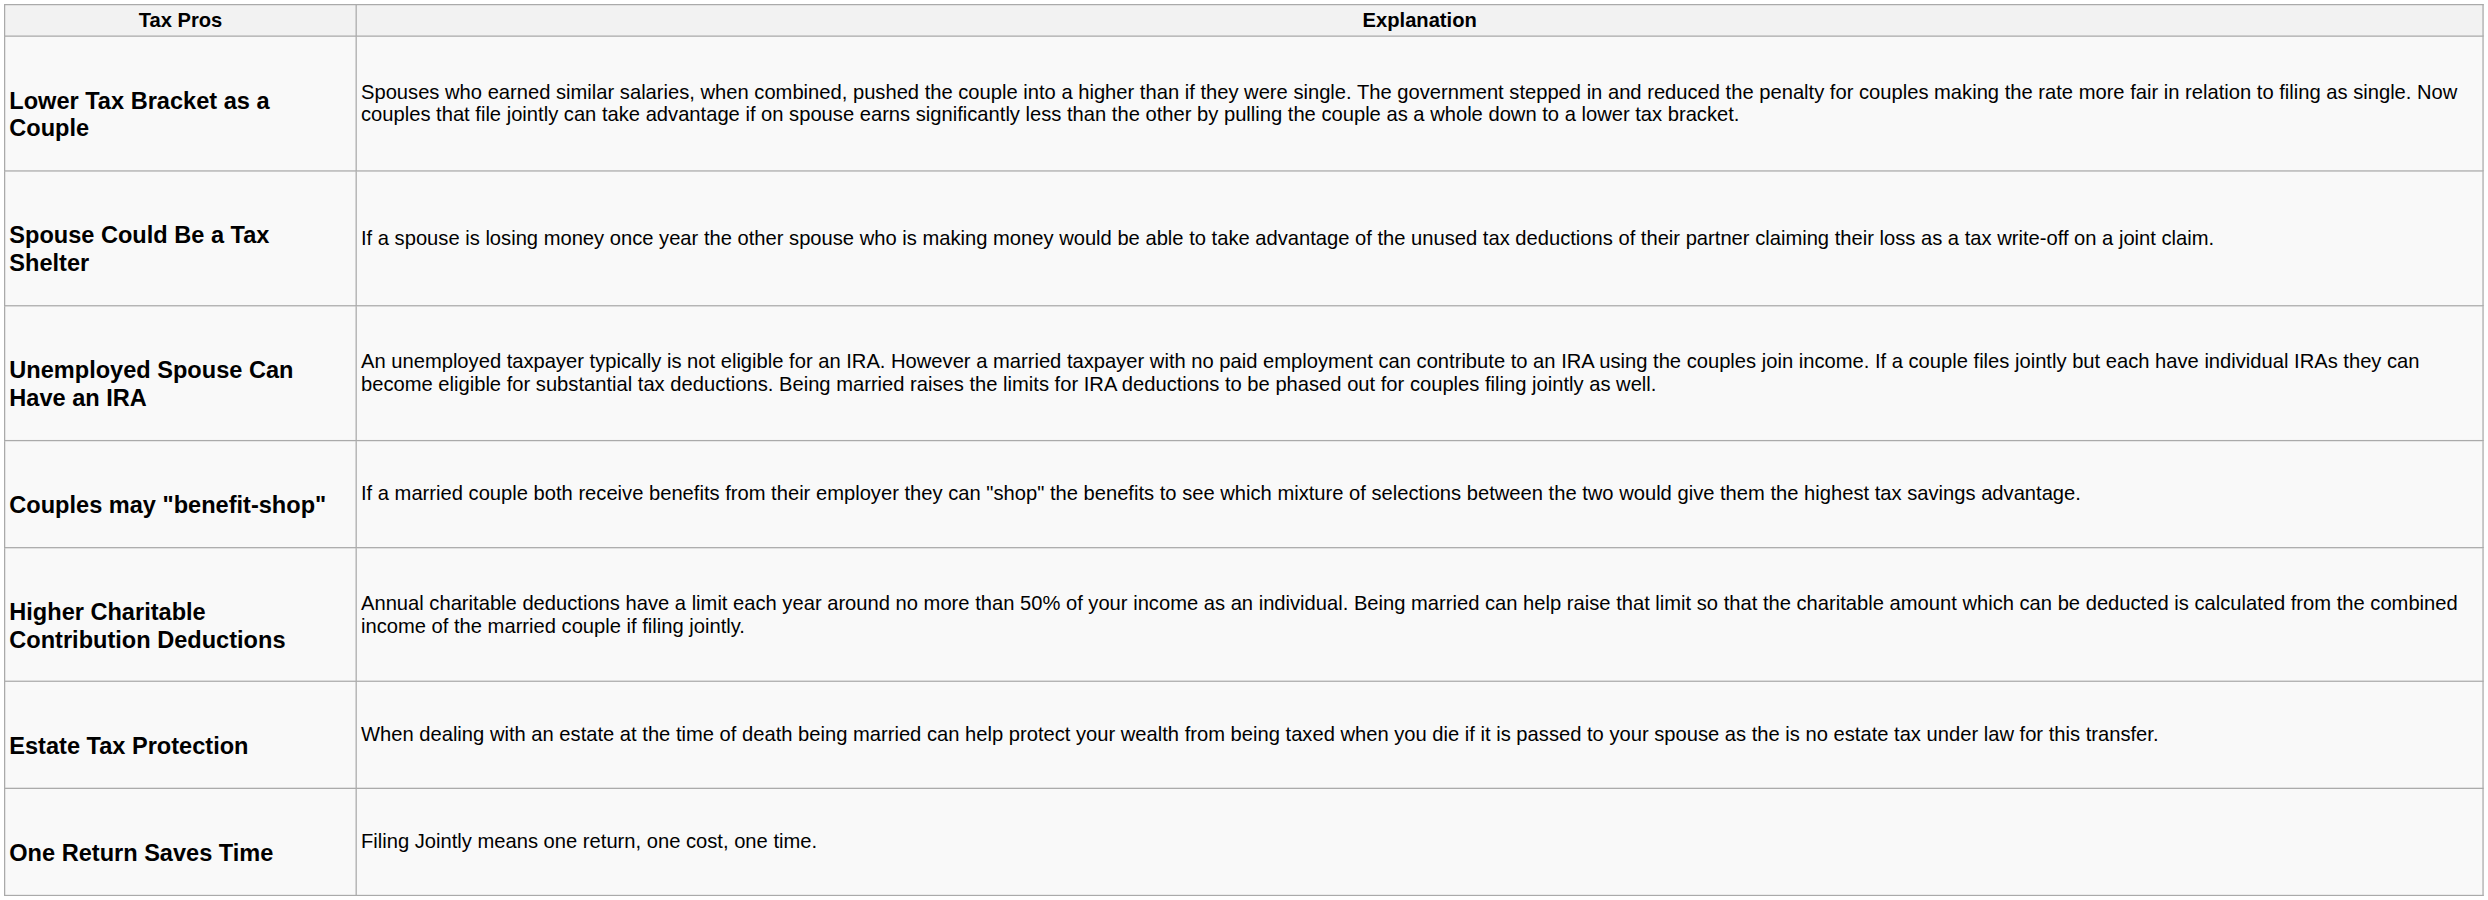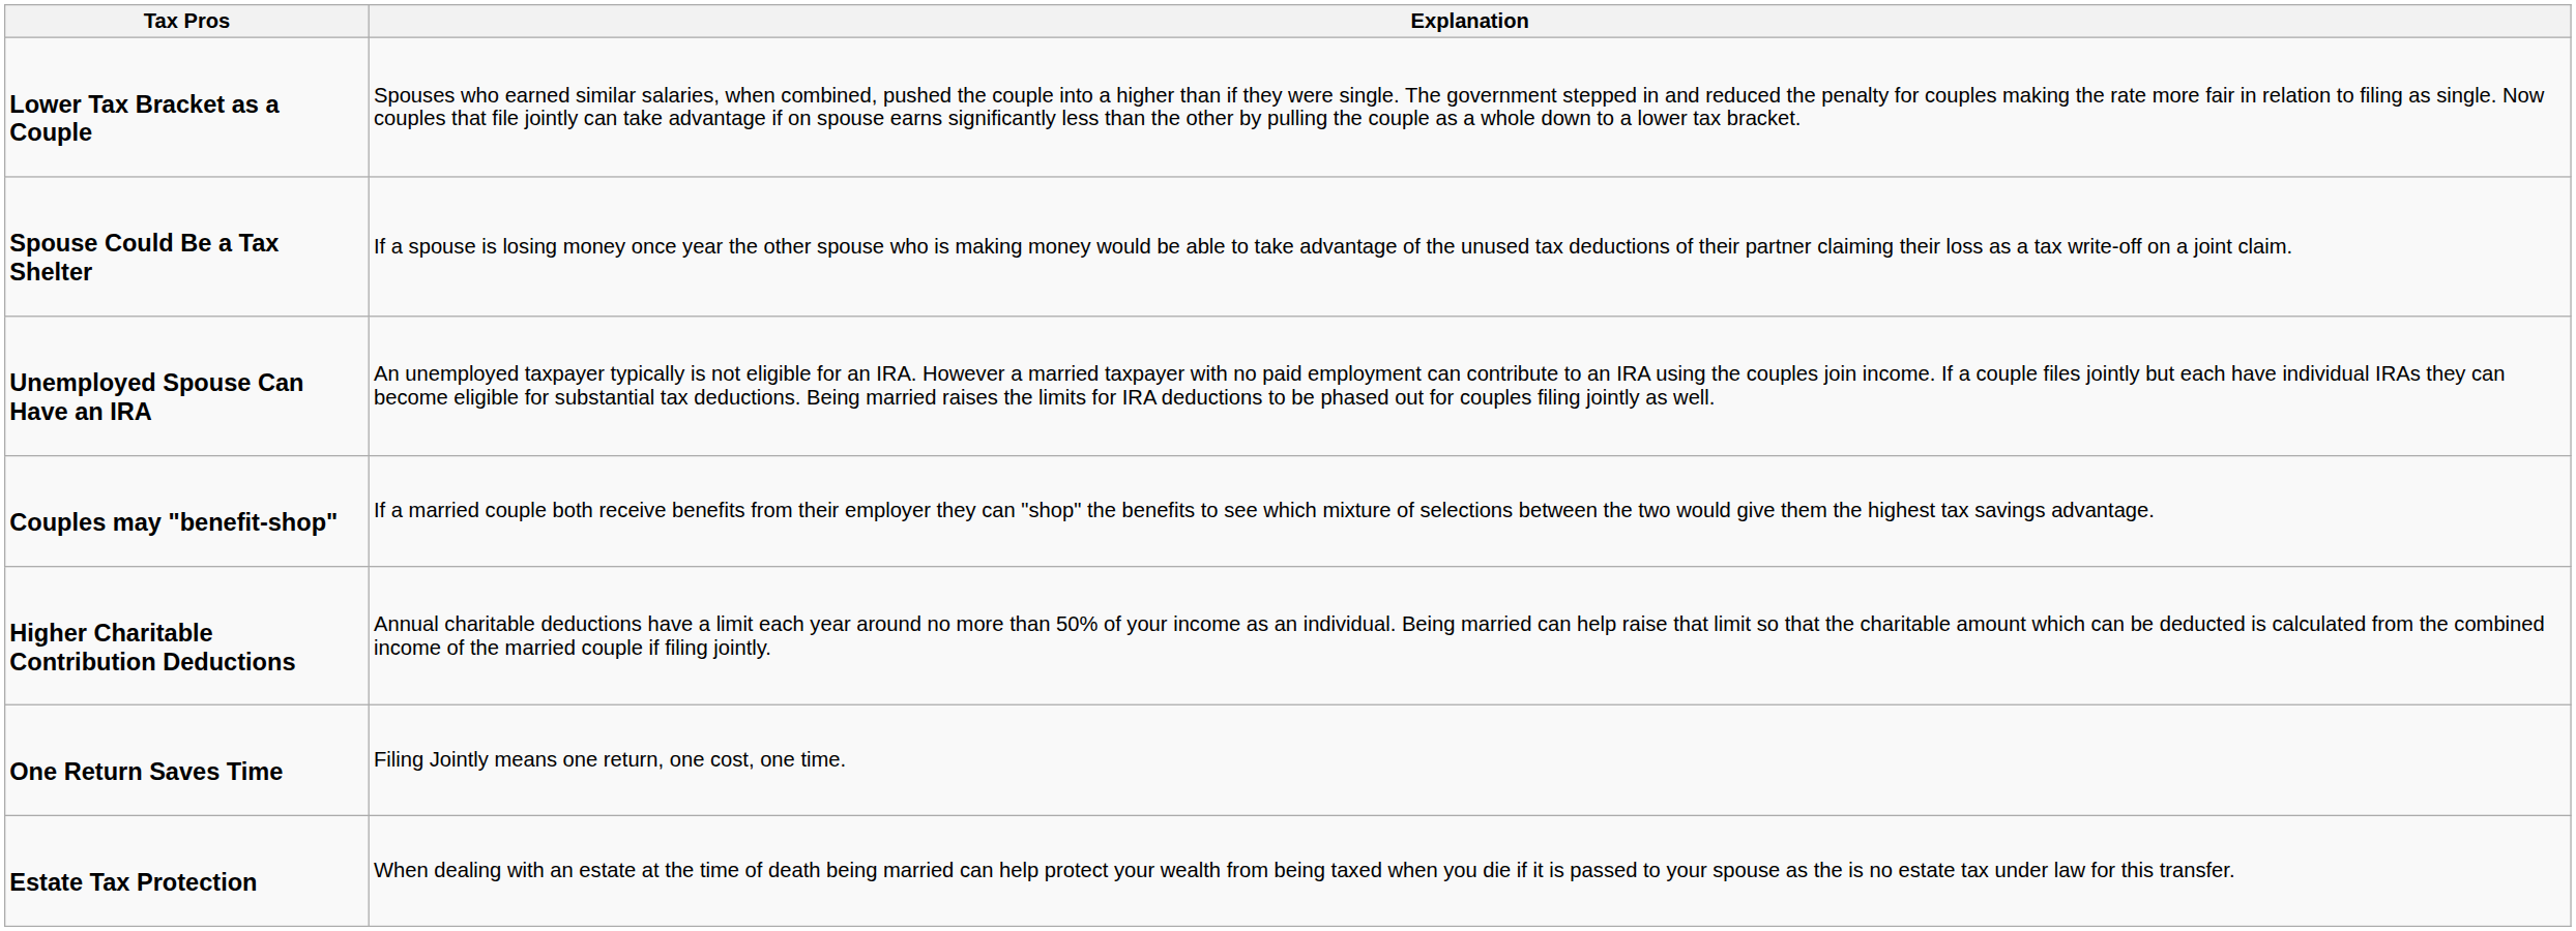rows swapped: Estate Tax Protection <-> One Return Saves Time
